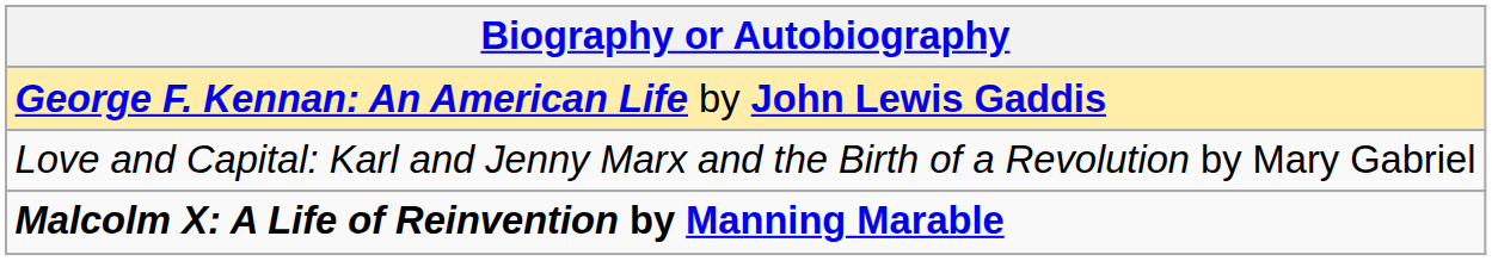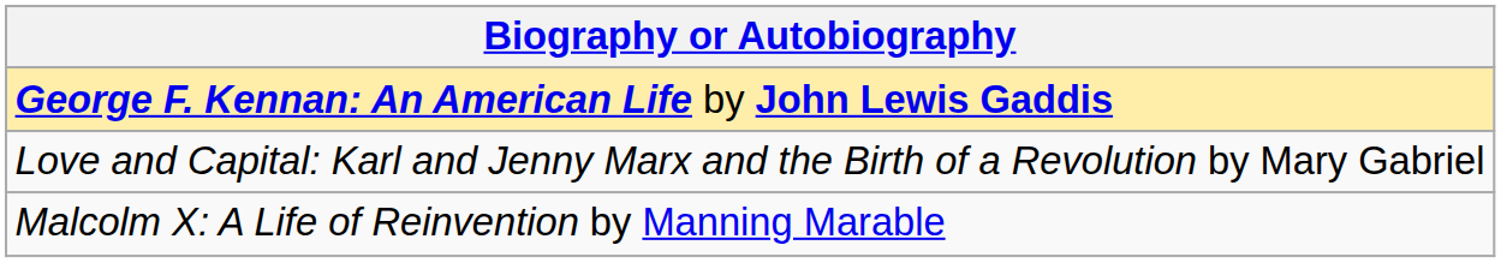row 4 | column 1: bold -> normal
